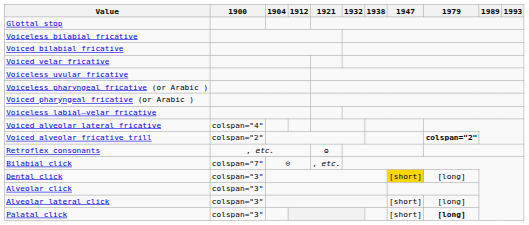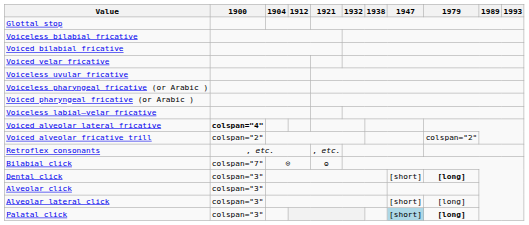Voiced alveolar lateral fricative | 1900: normal -> bold
Voiced alveolar fricative trill | 1979: bold -> normal
Retroflex consonants | 1921: ʘ -> , etc.
Bilabial click | 1921: , etc. -> ʘ
Dental click | 1947: gold background -> no background
Dental click | 1979: normal -> bold
Palatal click | 1947: no background -> lightblue background
